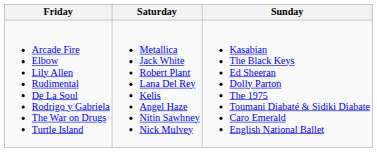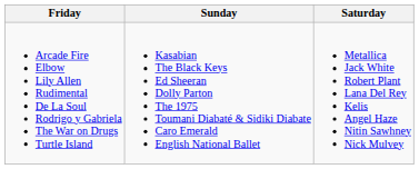columns swapped: Saturday <-> Sunday
